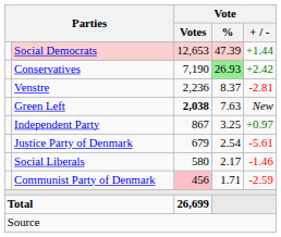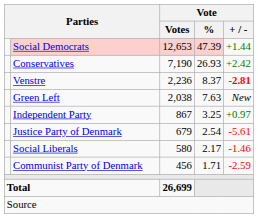Conservatives | Vote / %: lightgreen background -> no background
Venstre | Vote / + / -: normal -> bold
Green Left | Vote / Votes: bold -> normal
Communist Party of Denmark | Vote / Votes: pink background -> no background
